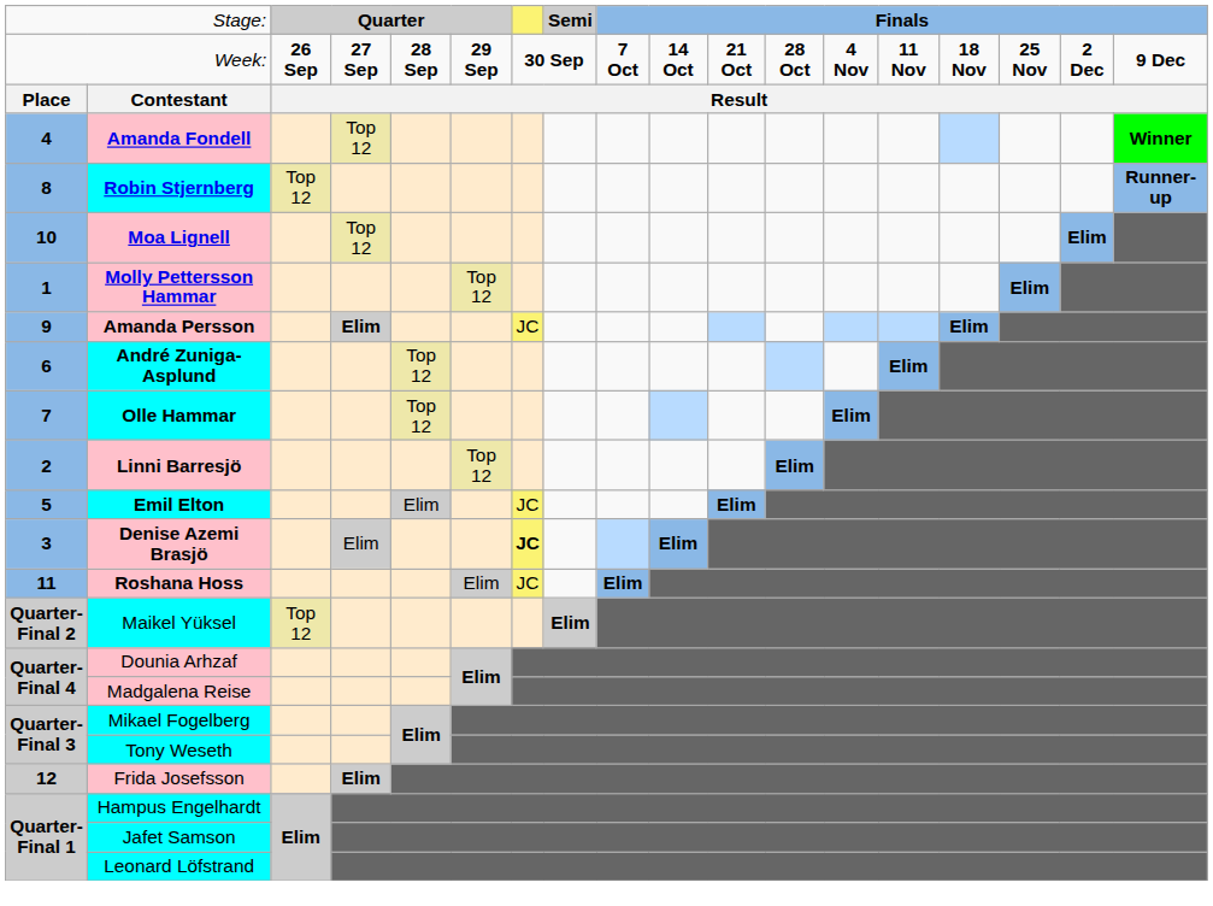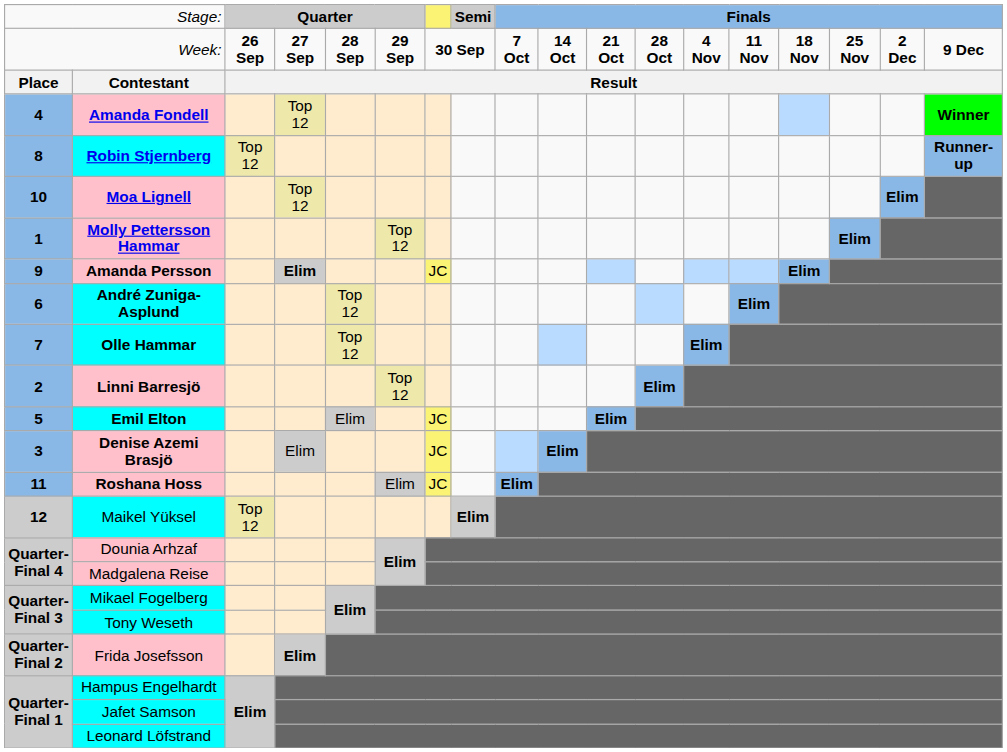Denise Azemi Brasjö | column 7: bold -> normal
Maikel Yüksel | column 1: Quarter- Final 2 -> 12
Frida Josefsson | column 1: 12 -> Quarter- Final 2
